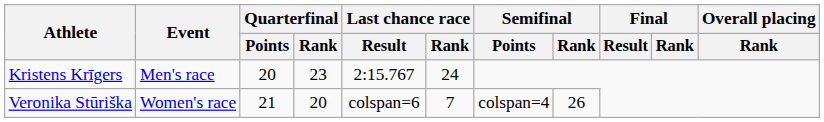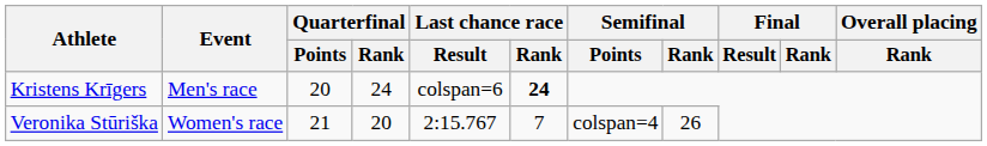Kristens Krīgers | Quarterfinal / Rank: 23 -> 24
Kristens Krīgers | Last chance race / Result: 2:15.767 -> colspan=6
Kristens Krīgers | Last chance race / Rank: normal -> bold
Veronika Stūriška | Last chance race / Result: colspan=6 -> 2:15.767
